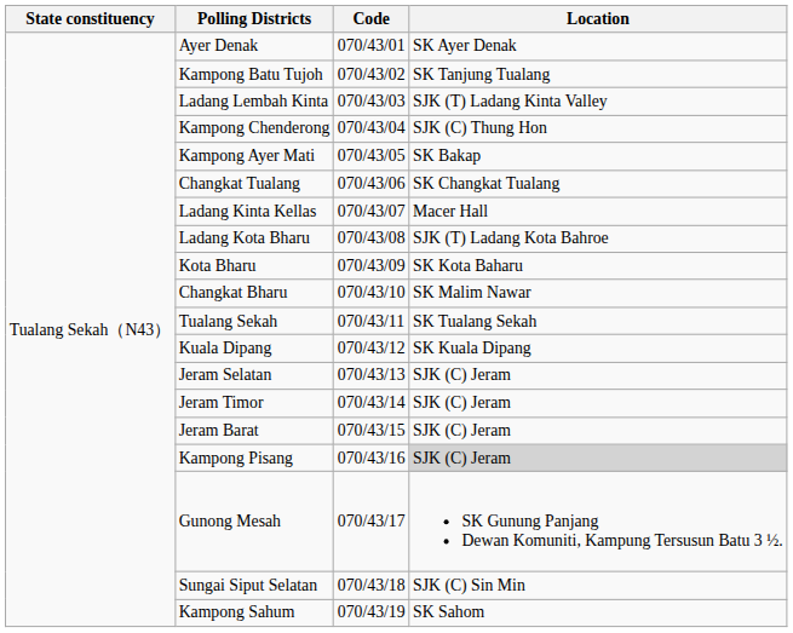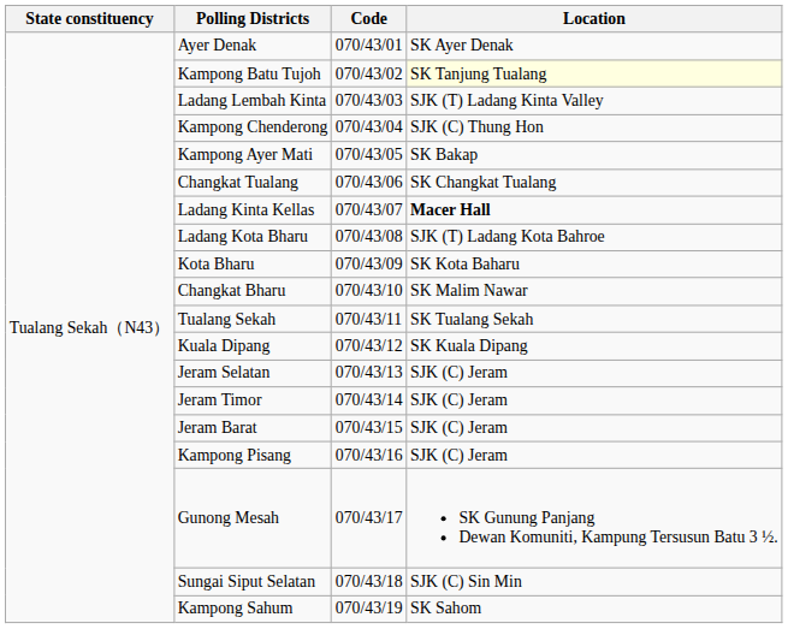Kampong Batu Tujoh | Location: no background -> lightyellow background
Ladang Kinta Kellas | Location: normal -> bold
Kampong Pisang | Location: lightgrey background -> no background
